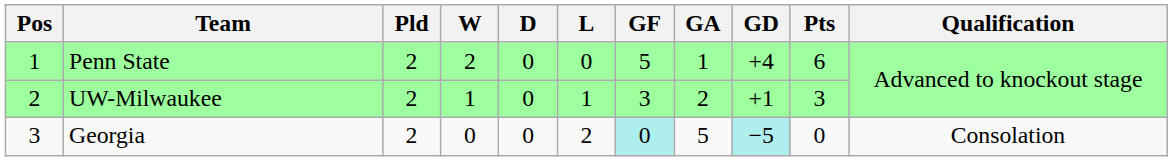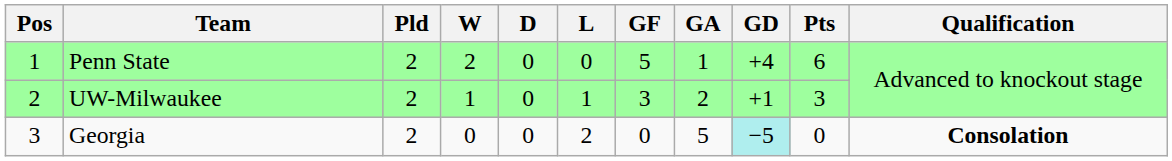Georgia | GF: paleturquoise background -> no background
Georgia | Qualification: normal -> bold
